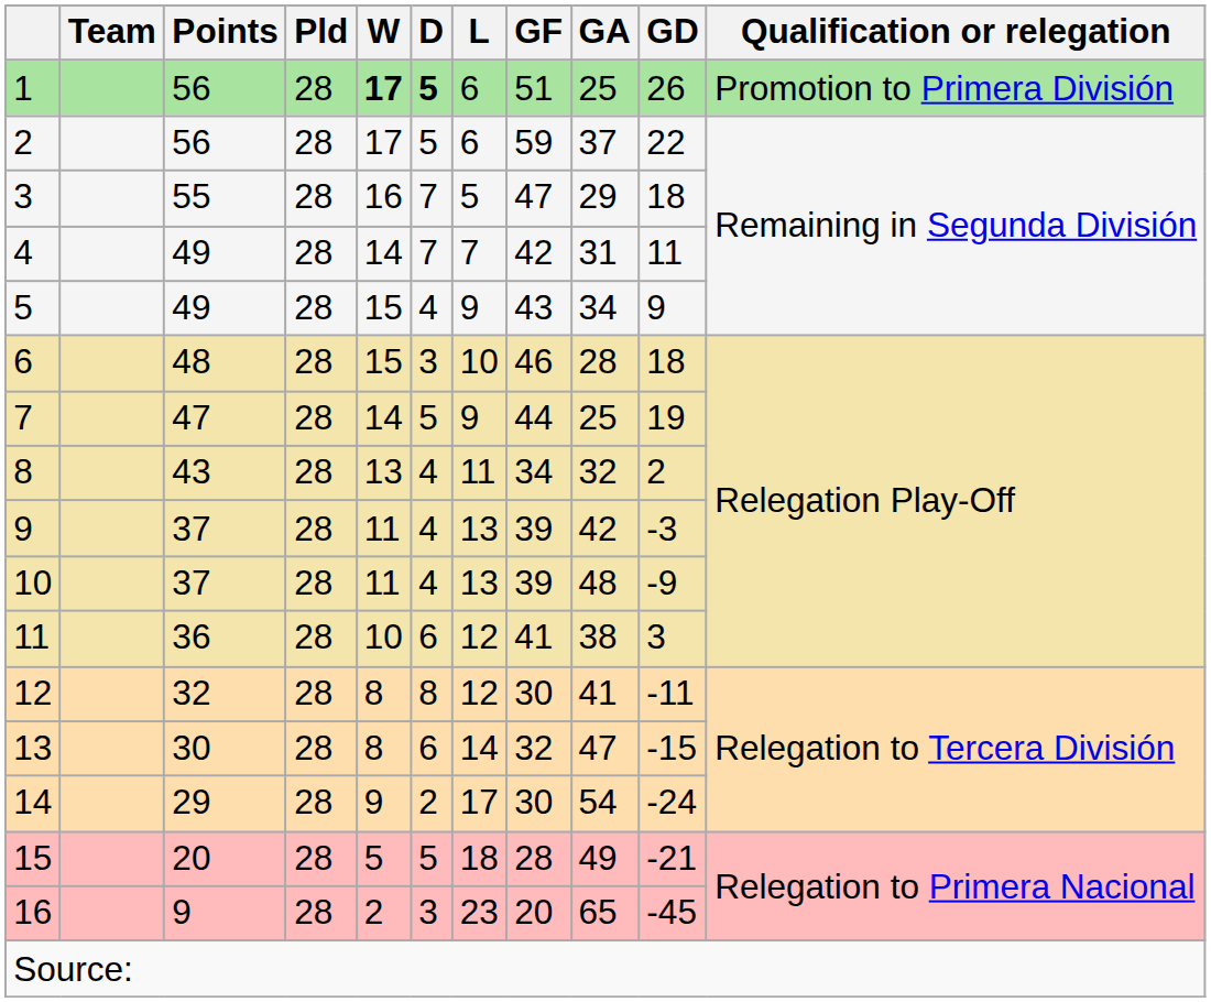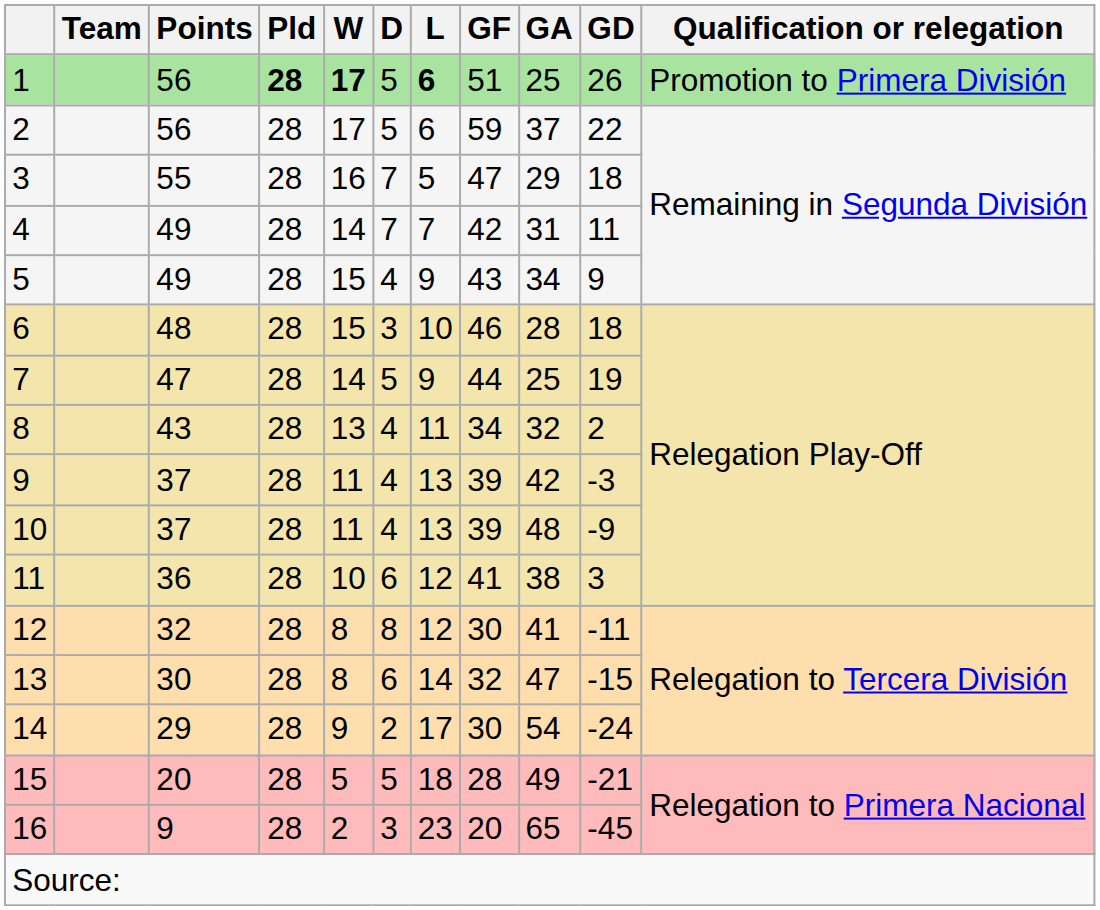1 | Pld: normal -> bold
1 | D: bold -> normal
1 | L: normal -> bold
